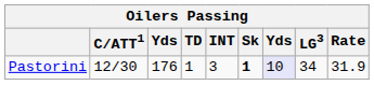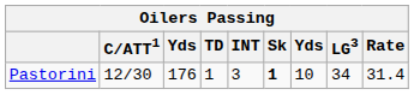Pastorini | column 7: lavender background -> no background
Pastorini | Rate: 31.9 -> 31.4
